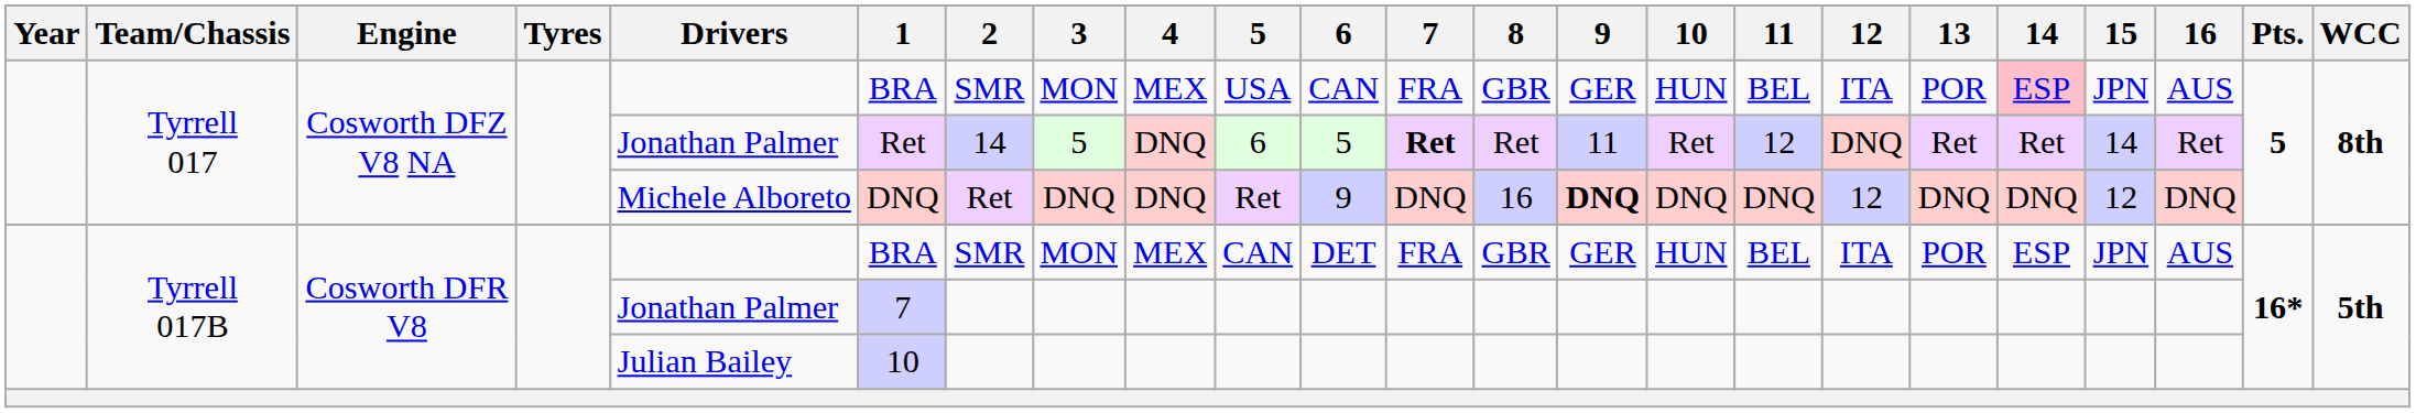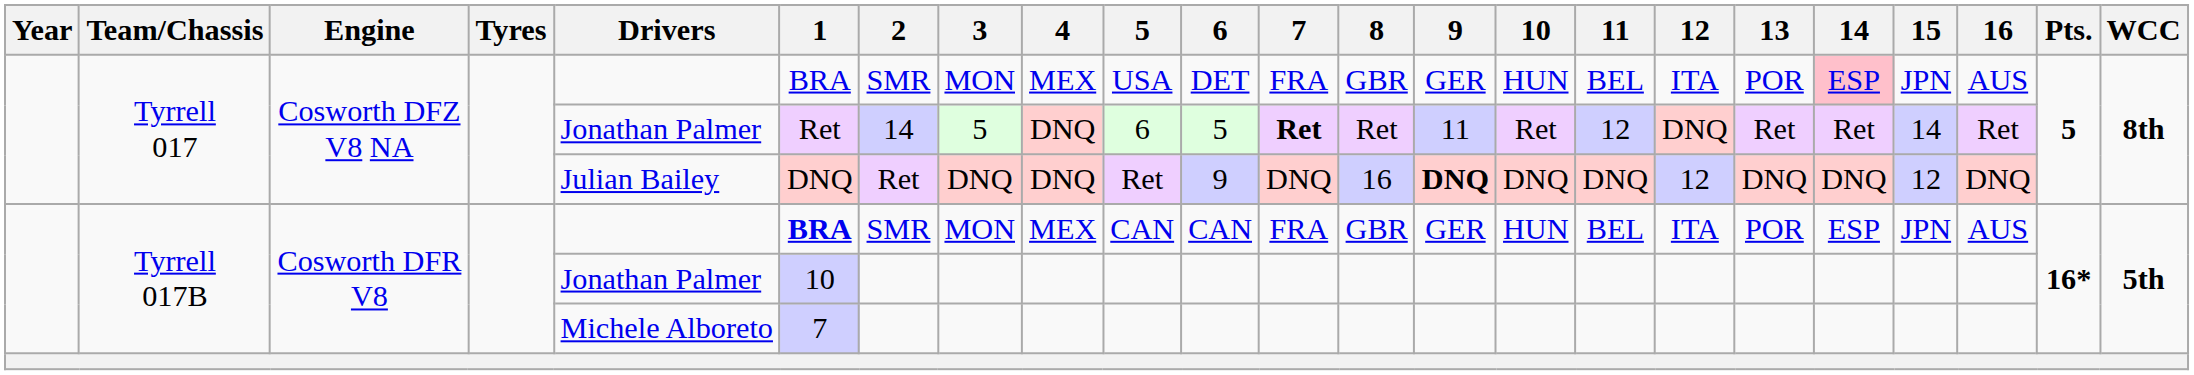row 2 | 6: CAN -> DET
row 4 | Drivers: Michele Alboreto -> Julian Bailey
row 5 | 1: normal -> bold
row 5 | 6: DET -> CAN
row 6 | 1: 7 -> 10
row 7 | Drivers: Julian Bailey -> Michele Alboreto
row 7 | 1: 10 -> 7
